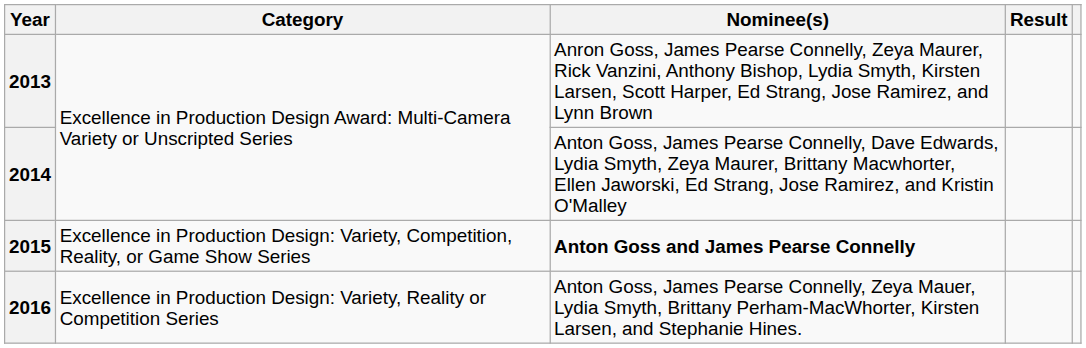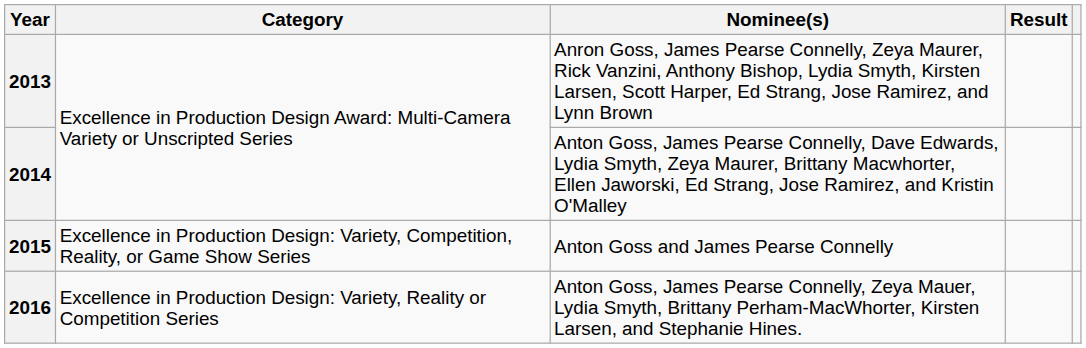2015 | Nominee(s): bold -> normal
